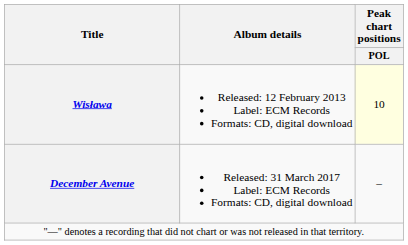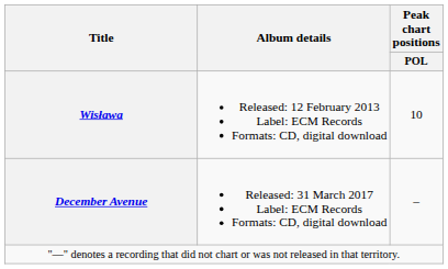Wisława | Peak chart positions / POL: lightyellow background -> no background
